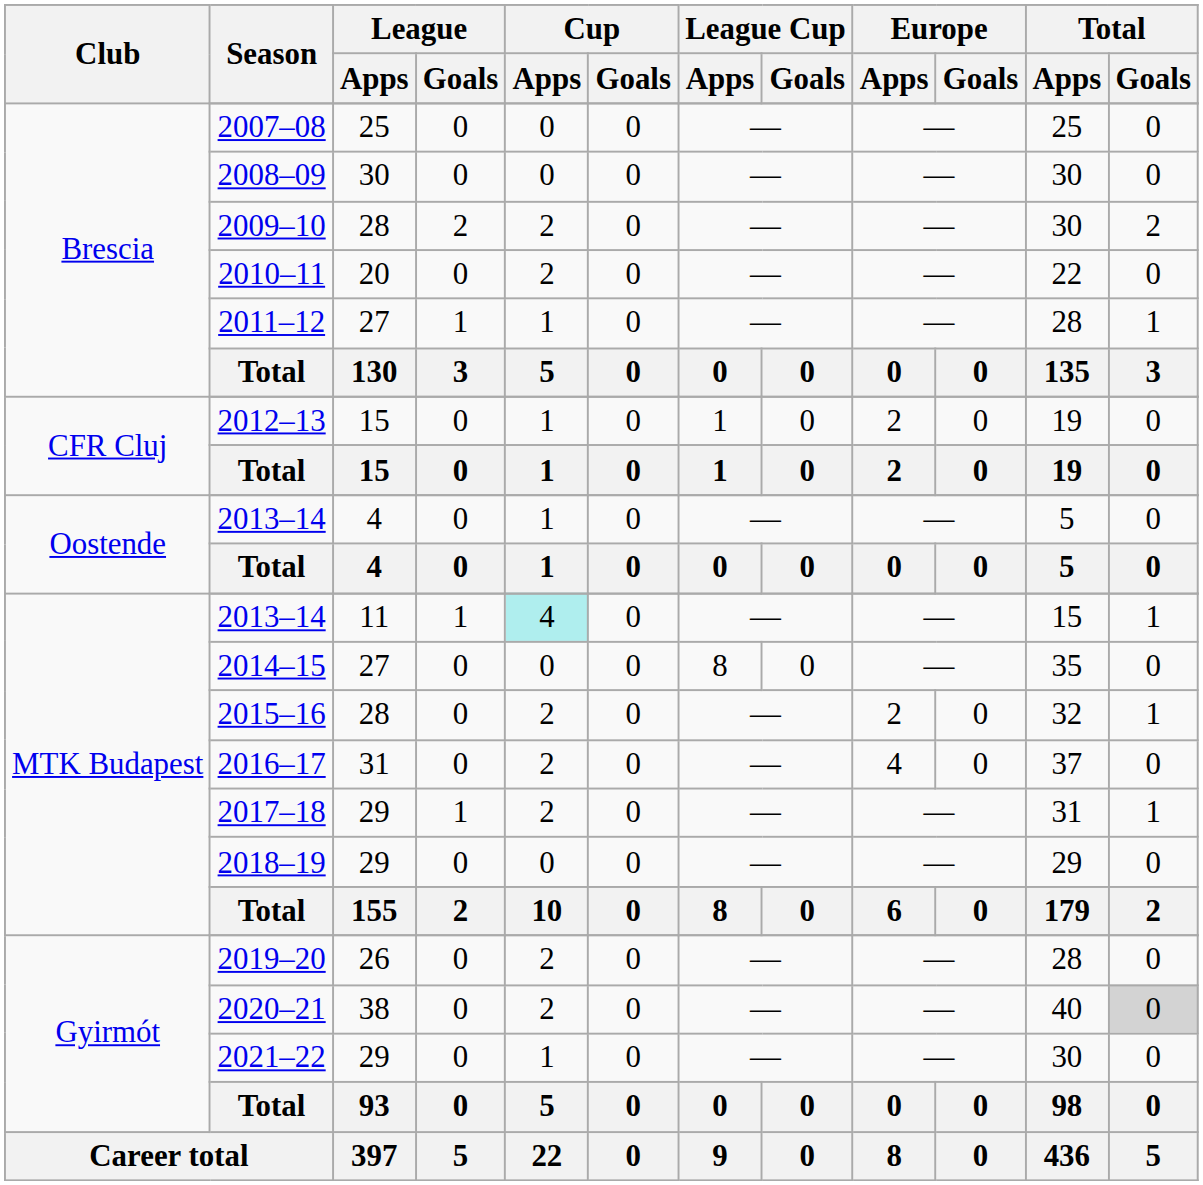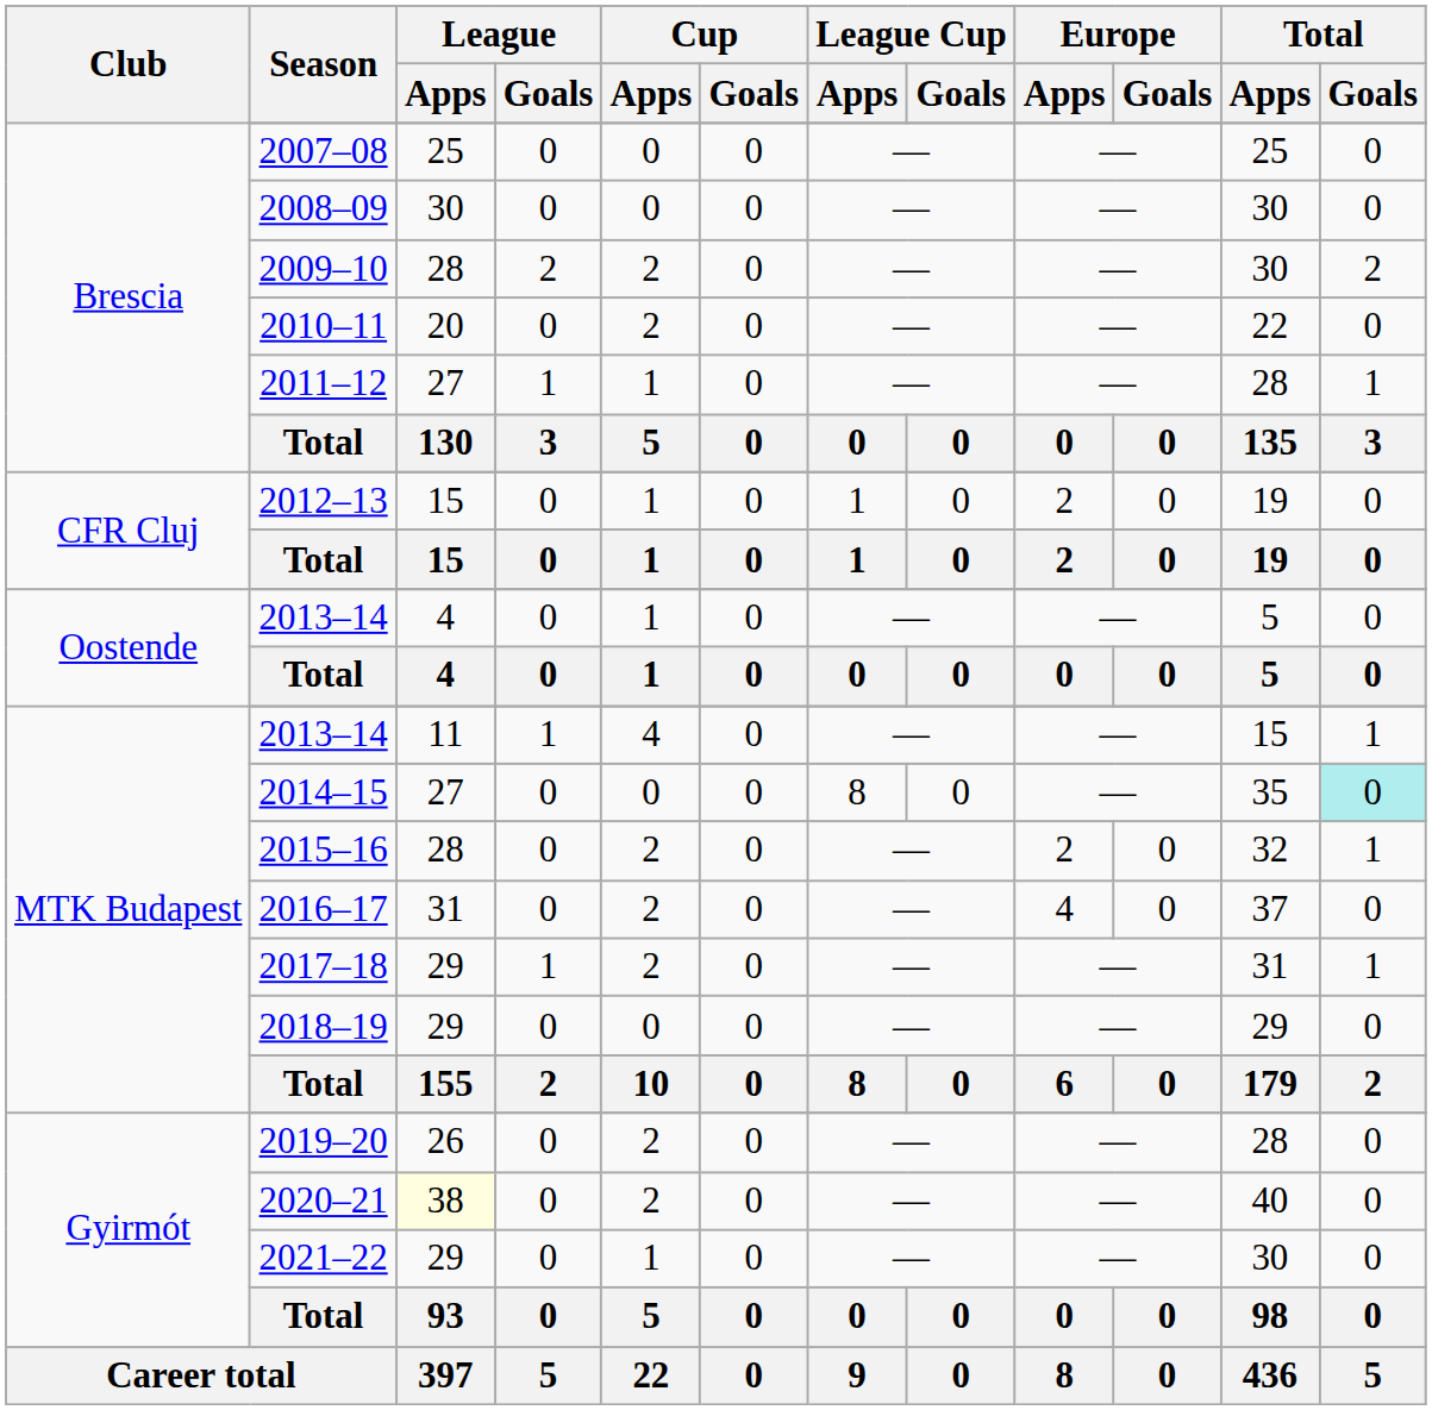MTK Budapest / 2013–14 | Cup / Apps: paleturquoise background -> no background
2014–15 | Total / Goals: no background -> paleturquoise background
2020–21 | League / Apps: no background -> lightyellow background
2020–21 | Total / Goals: lightgrey background -> no background
